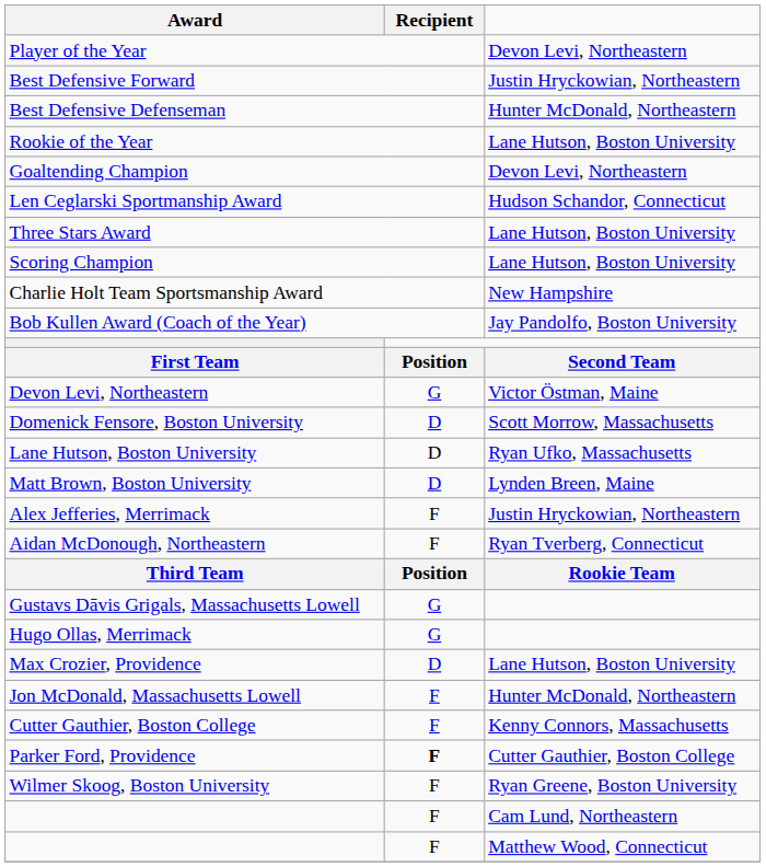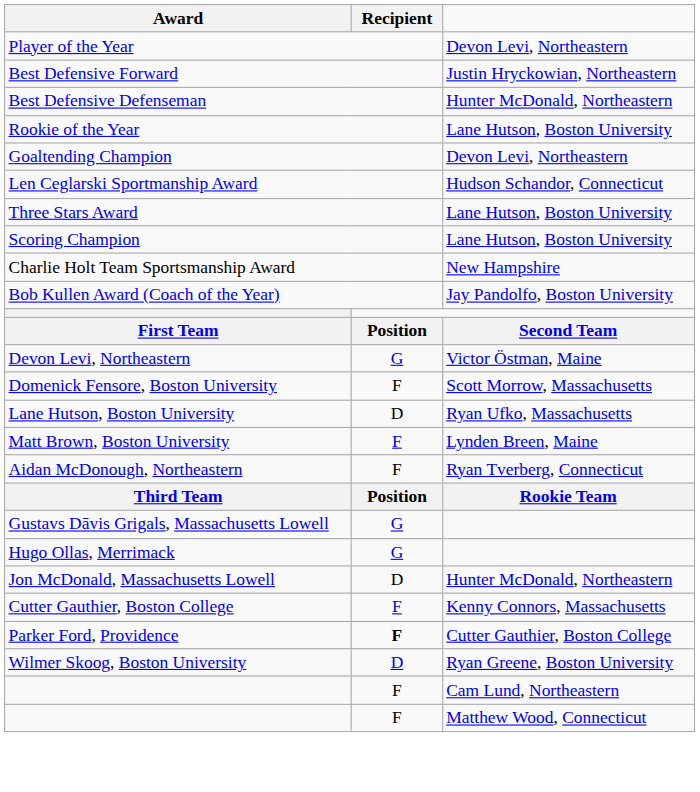Domenick Fensore, Boston University | Recipient: D -> F
Matt Brown, Boston University | Recipient: D -> F
- row: Alex Jefferies, Merrimack | F | Justin Hryckowian, Northeastern
- row: Max Crozier, Providence | D | Lane Hutson, Boston University
Jon McDonald, Massachusetts Lowell | Recipient: F -> D
Wilmer Skoog, Boston University | Recipient: F -> D
